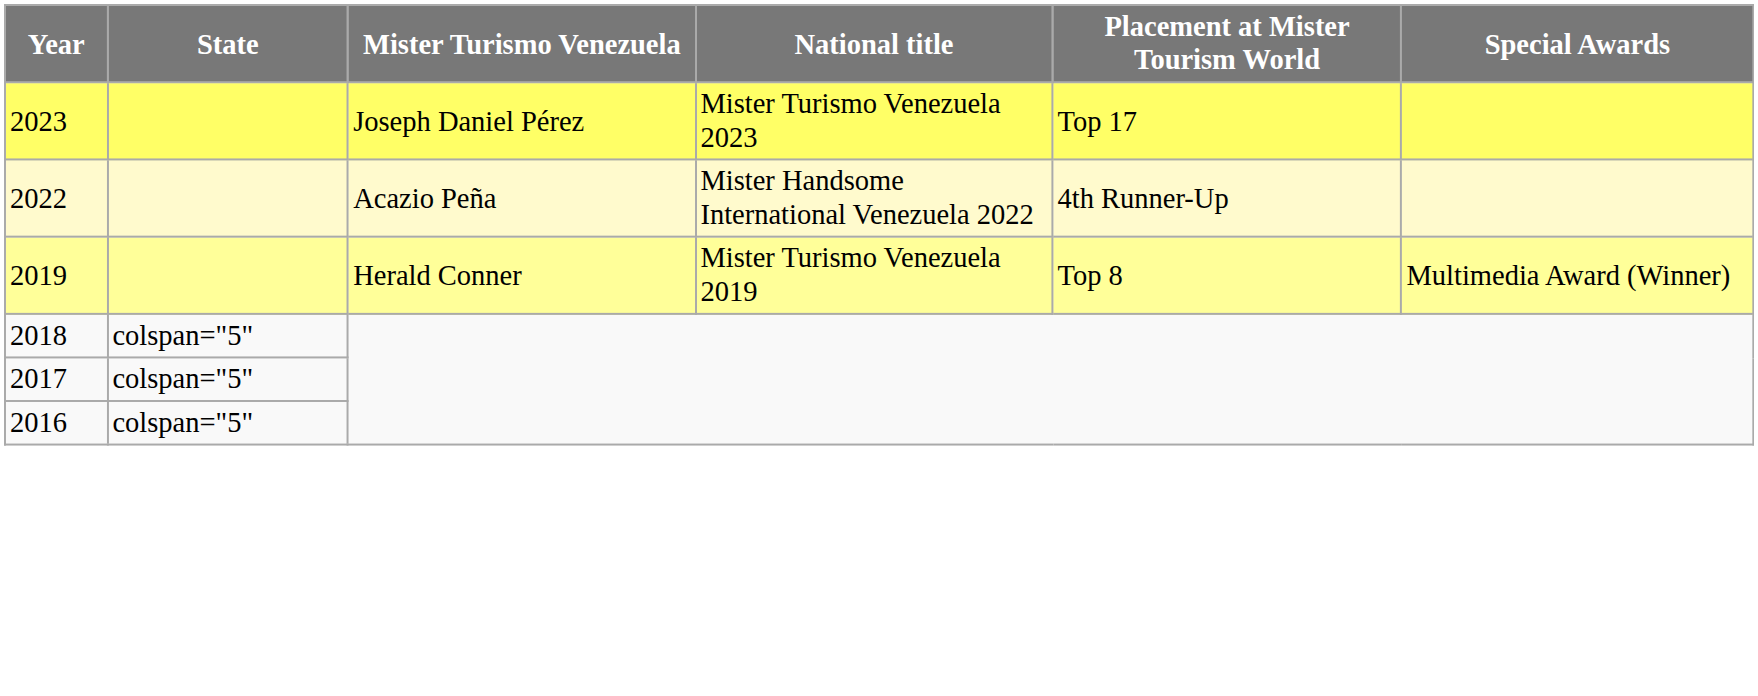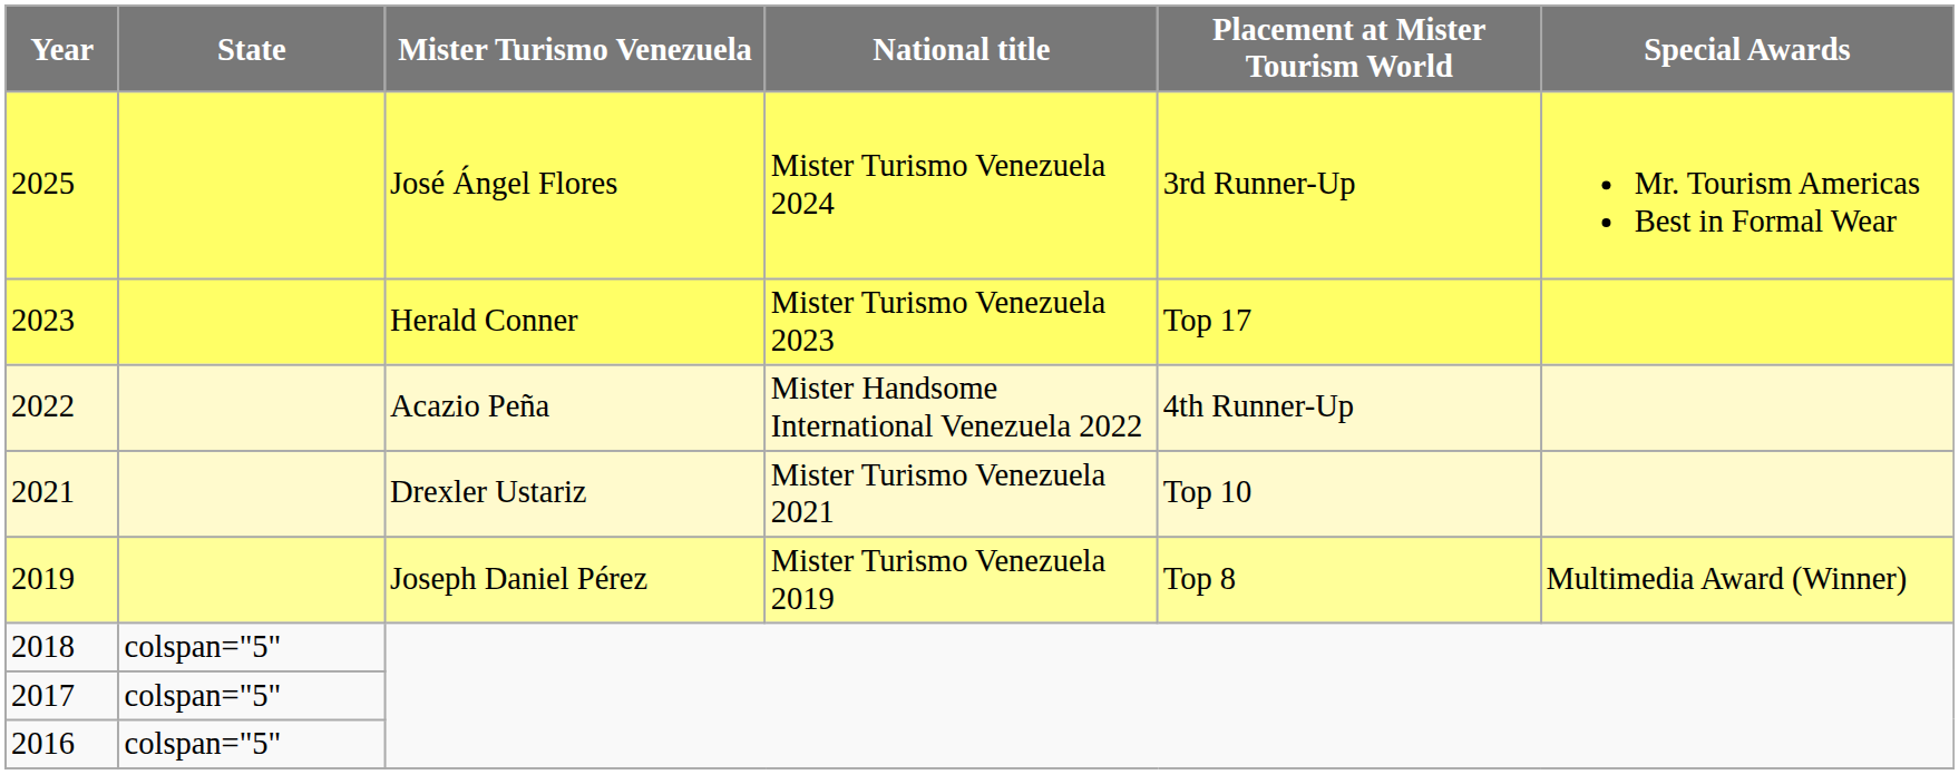+ row: 2025 | José Ángel Flores | Mister Turismo Venezuela 2024 | 3rd Runner-Up | Mr. Tourism Americas Best in Formal Wear
2023 | Mister Turismo Venezuela: Joseph Daniel Pérez -> Herald Conner
+ row: 2021 | Drexler Ustariz | Mister Turismo Venezuela 2021 | Top 10
2019 | Mister Turismo Venezuela: Herald Conner -> Joseph Daniel Pérez
